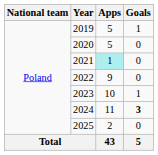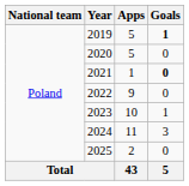2019 | Goals: normal -> bold
2021 | Apps: paleturquoise background -> no background
2021 | Goals: normal -> bold
2024 | Goals: bold -> normal
